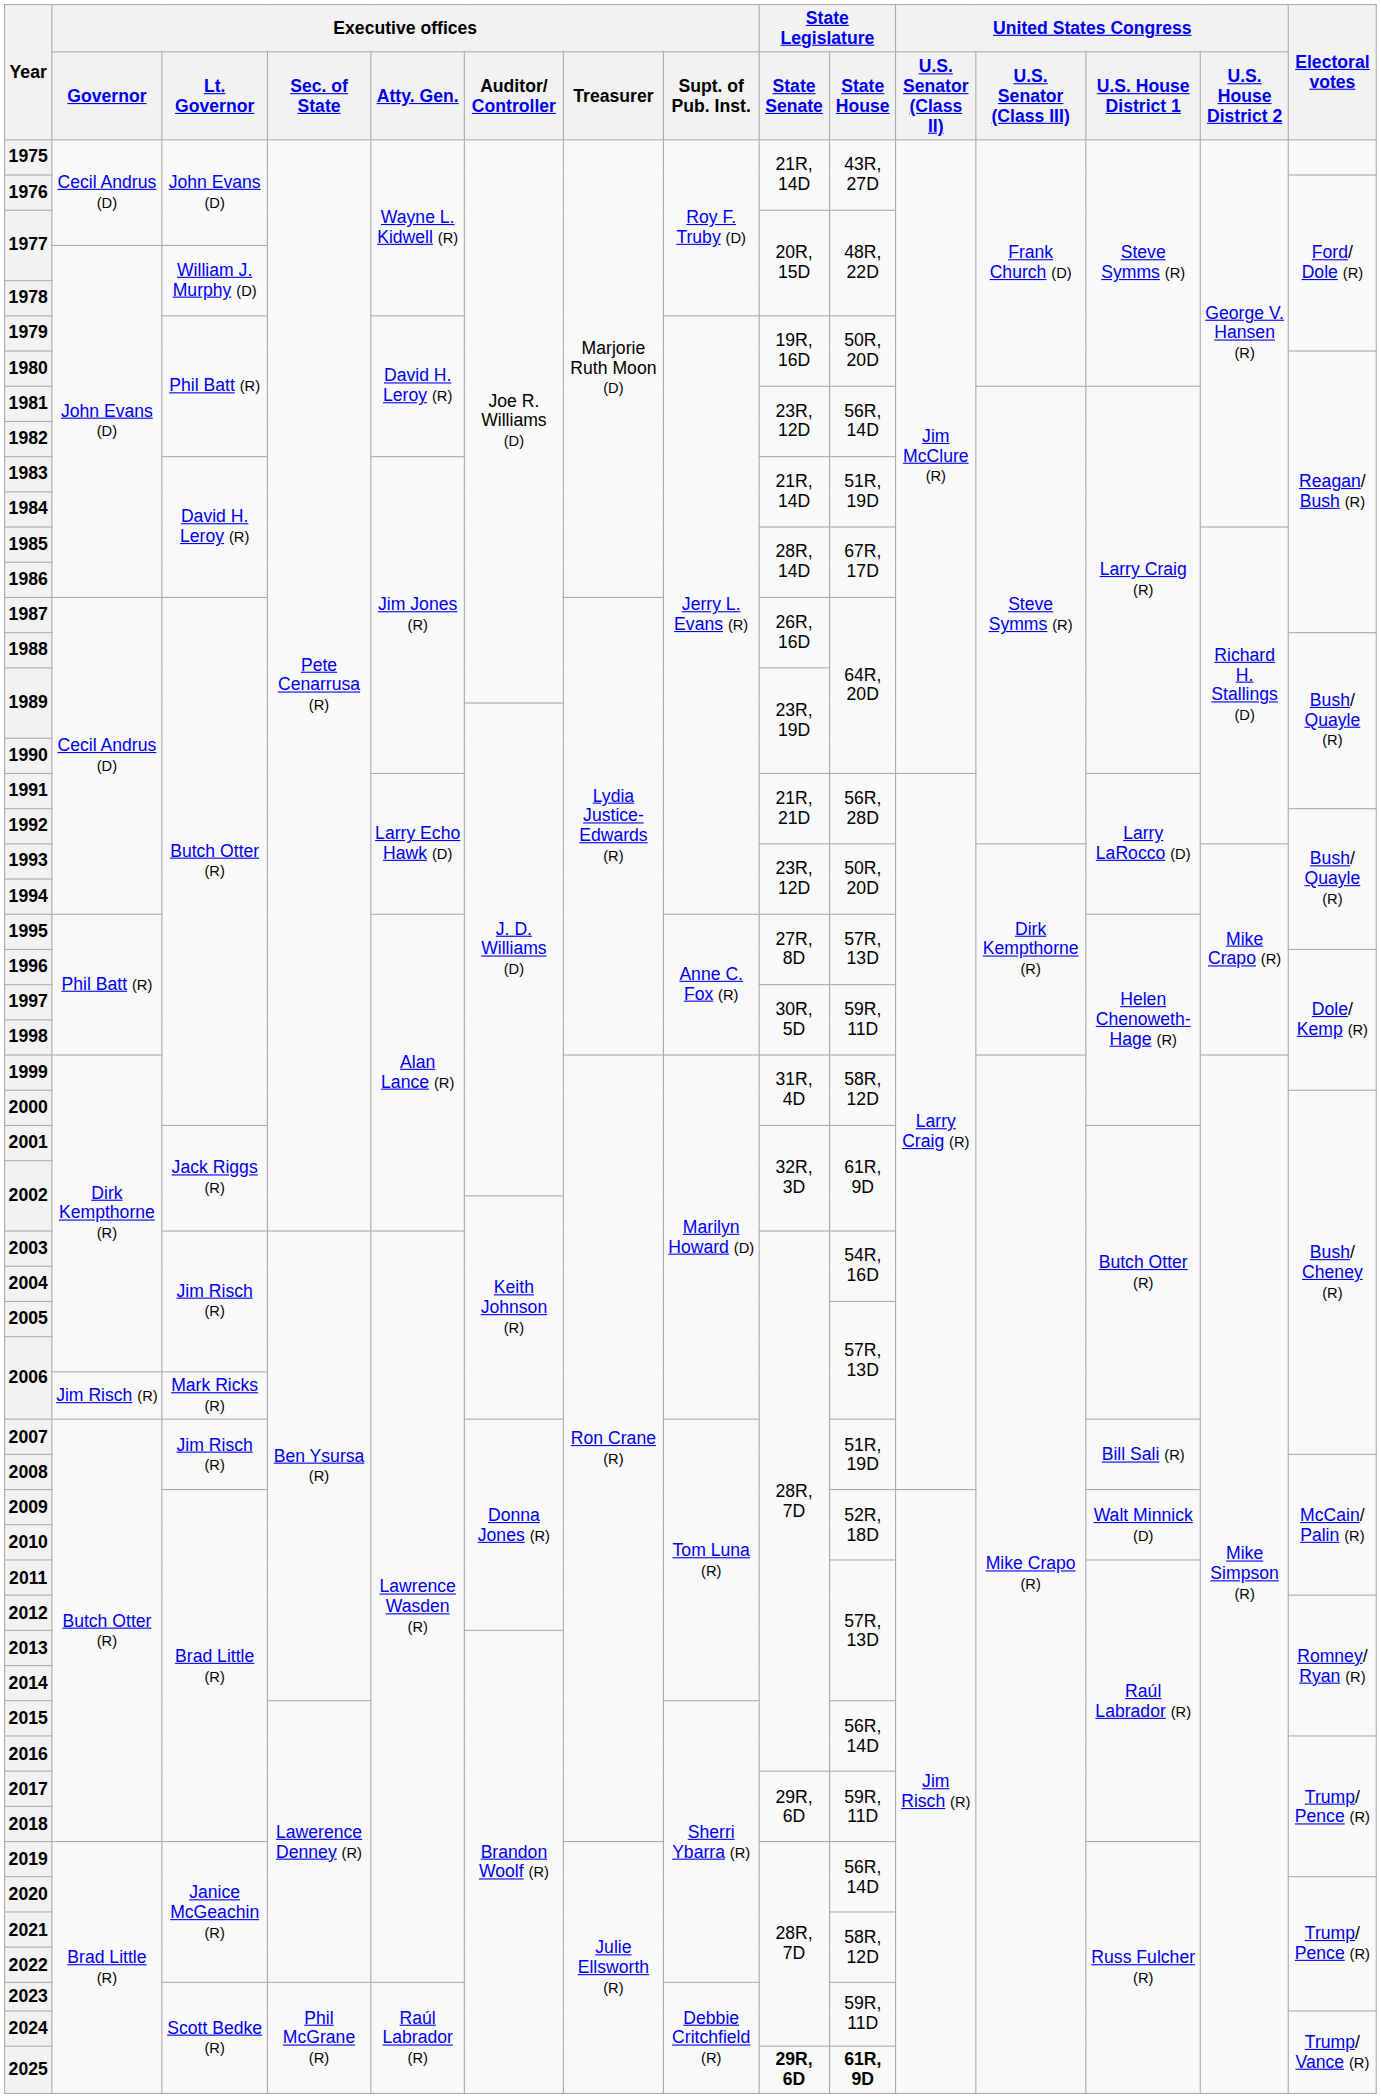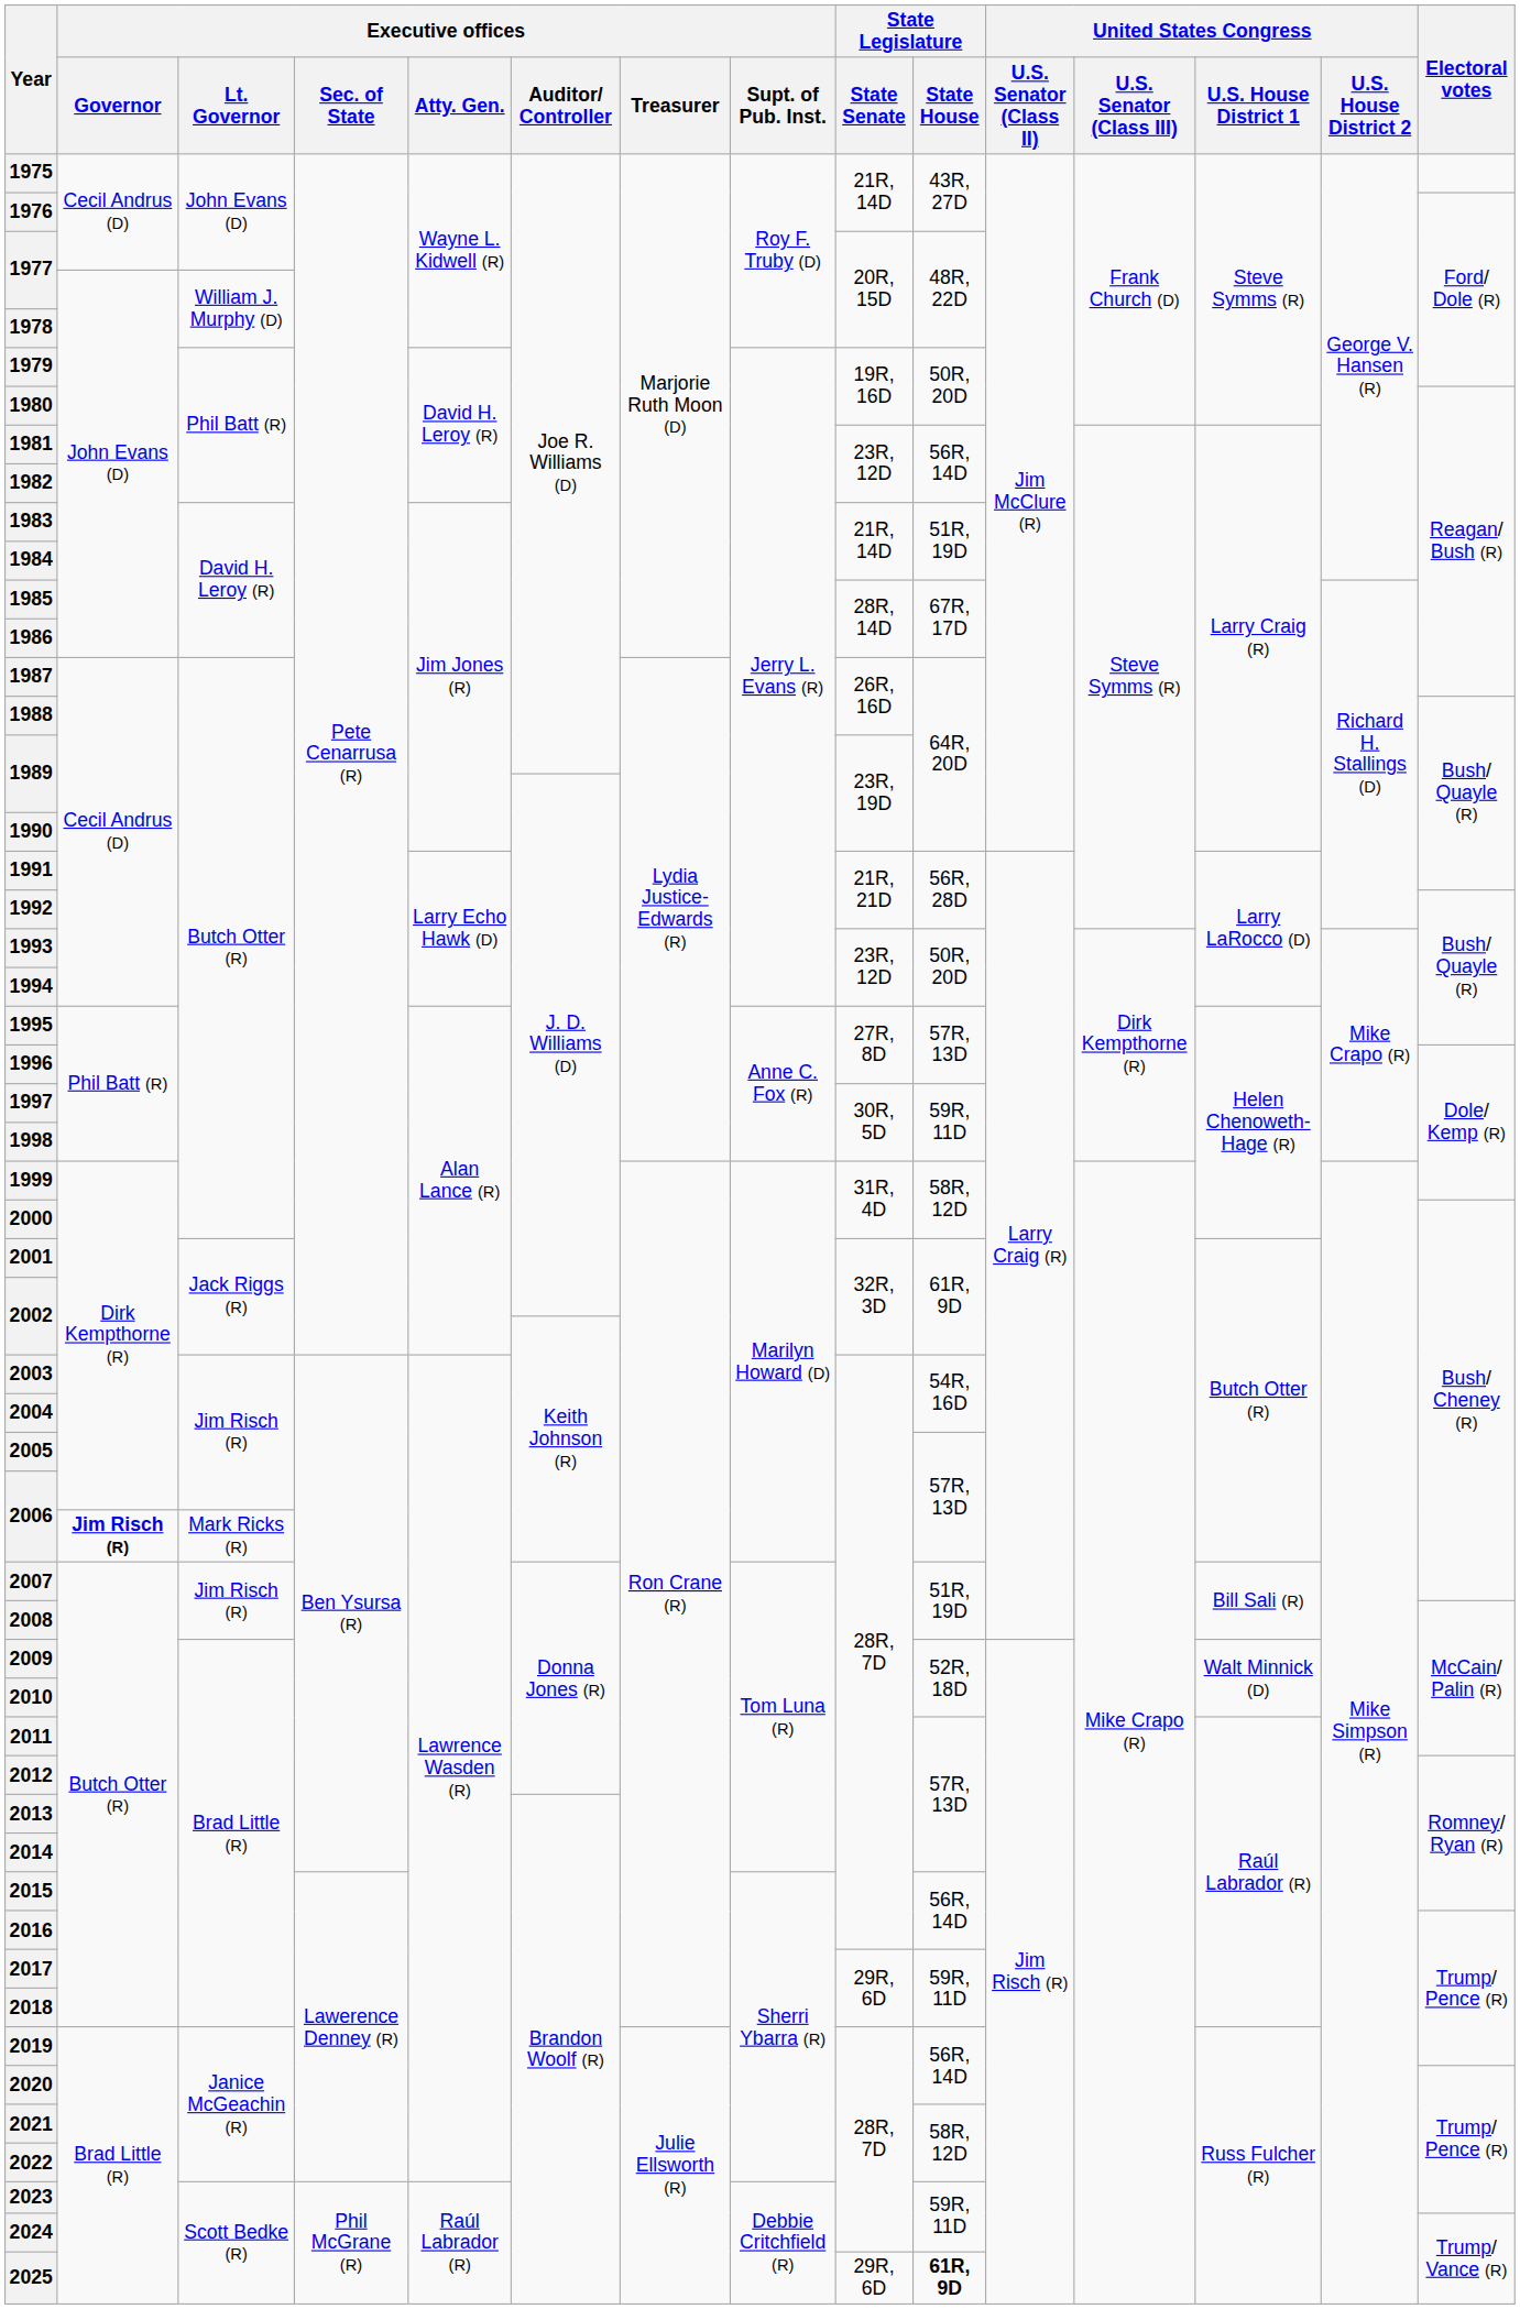2006 / Mark Ricks (R) | Executive offices / Governor: normal -> bold
2025 | State Legislature / State Senate: bold -> normal
